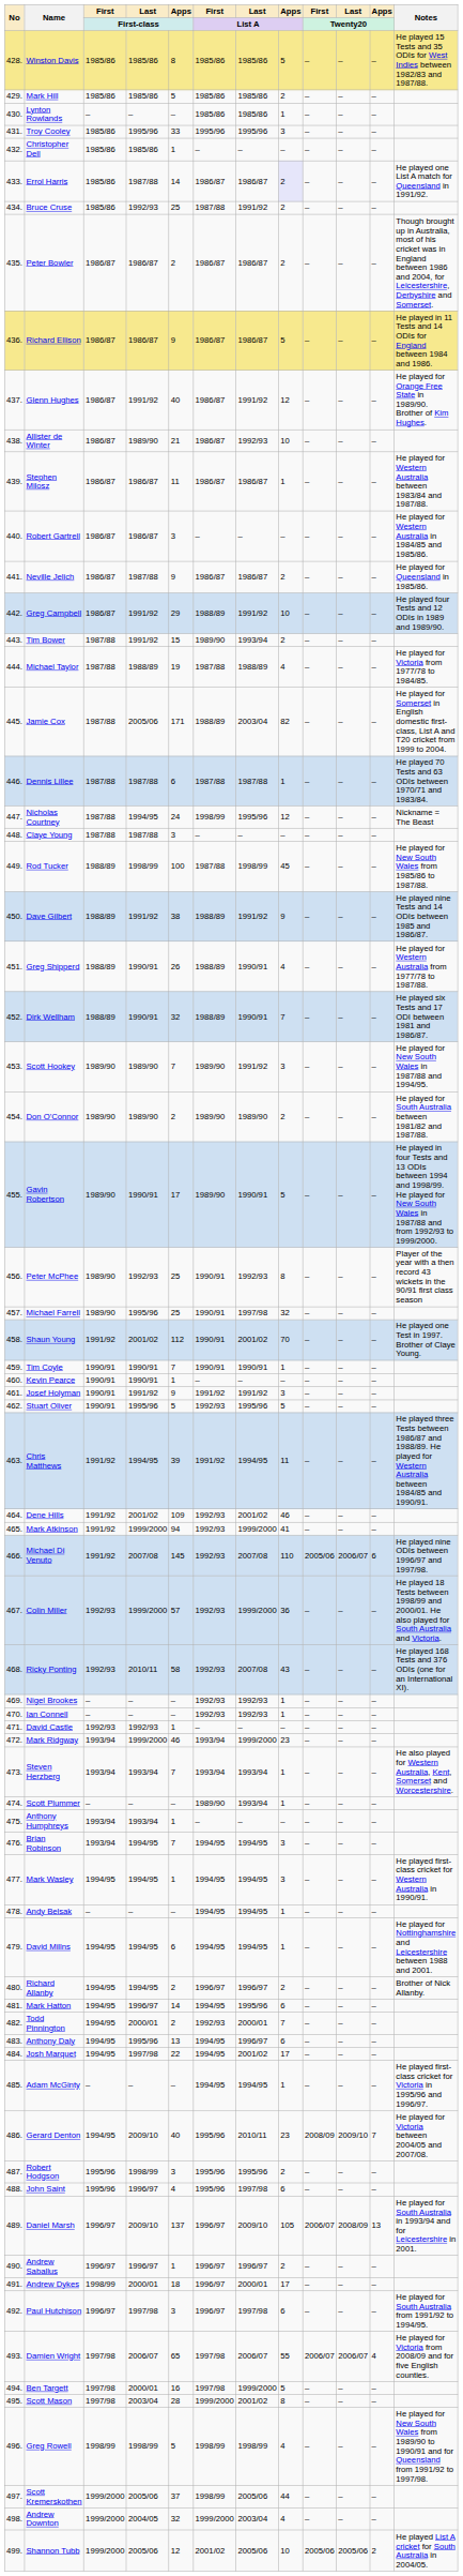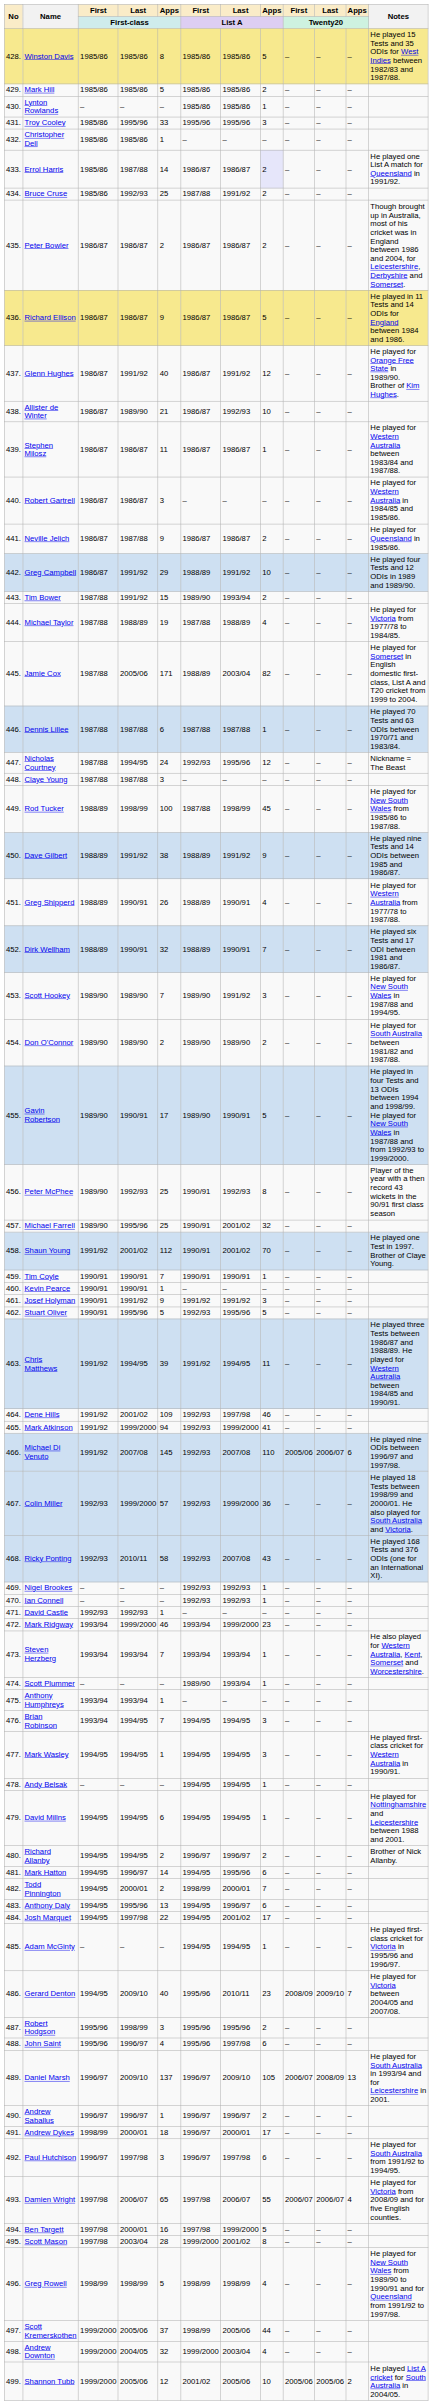Nicholas Courtney | First / List A: 1998/99 -> 1992/93
Michael Farrell | Last / List A: 1997/98 -> 2001/02
Dene Hills | Last / List A: 2001/02 -> 1997/98
Todd Pinnington | First / List A: 1992/93 -> 1998/99
